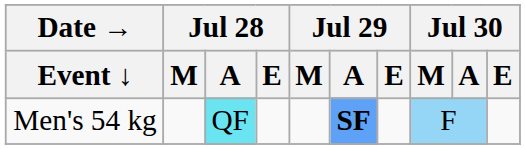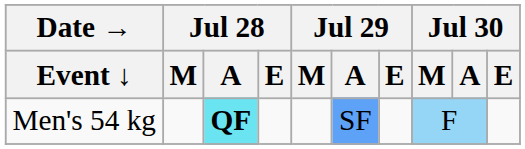Men's 54 kg | Jul 28 / A: normal -> bold
Men's 54 kg | Jul 29 / A: bold -> normal
